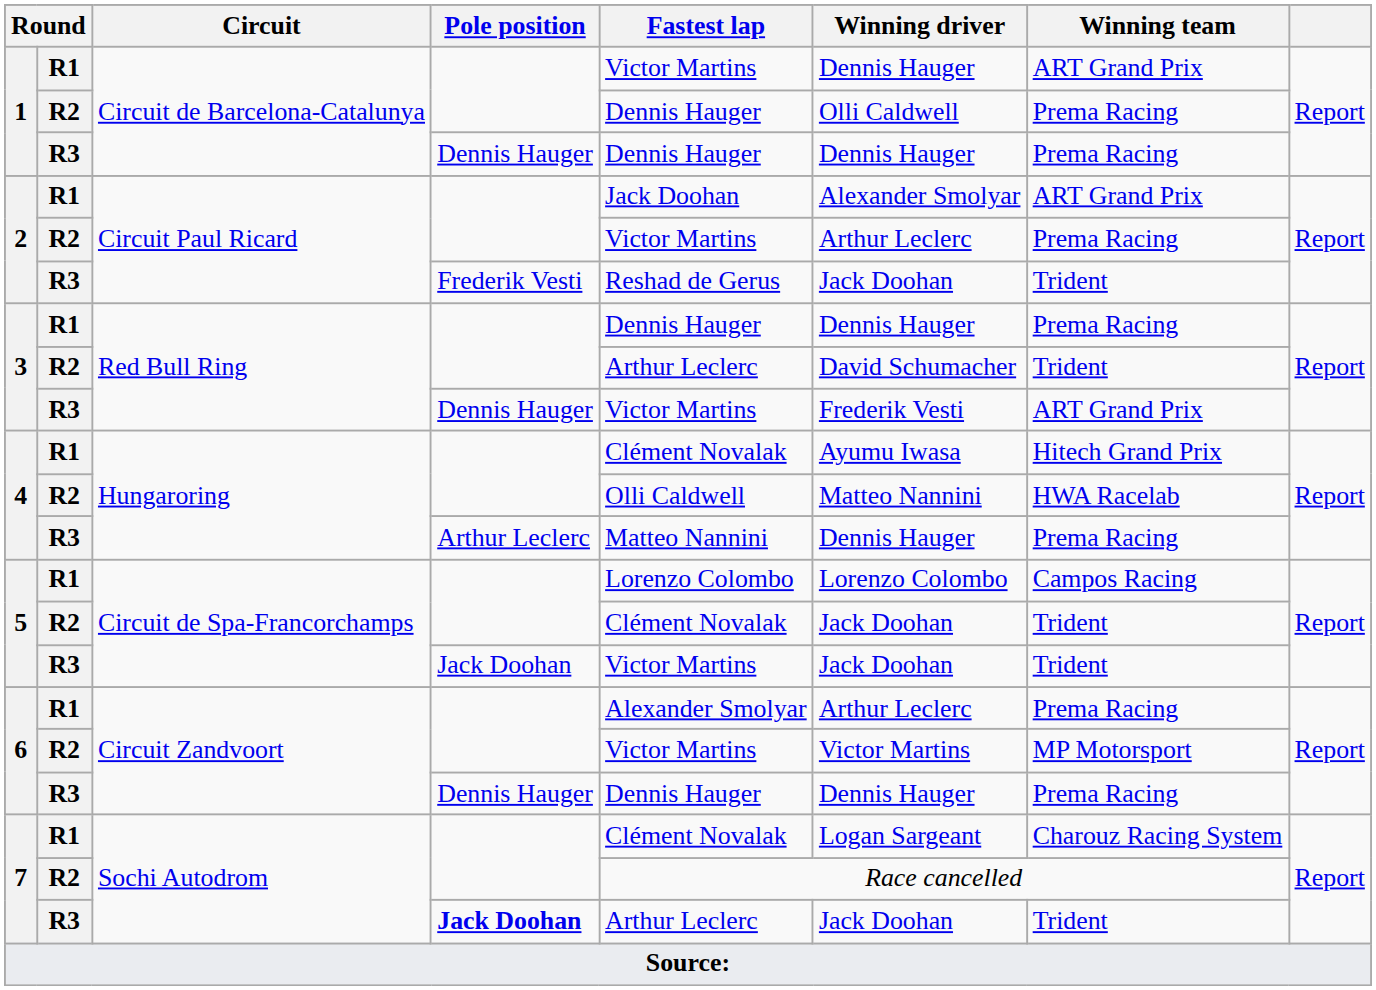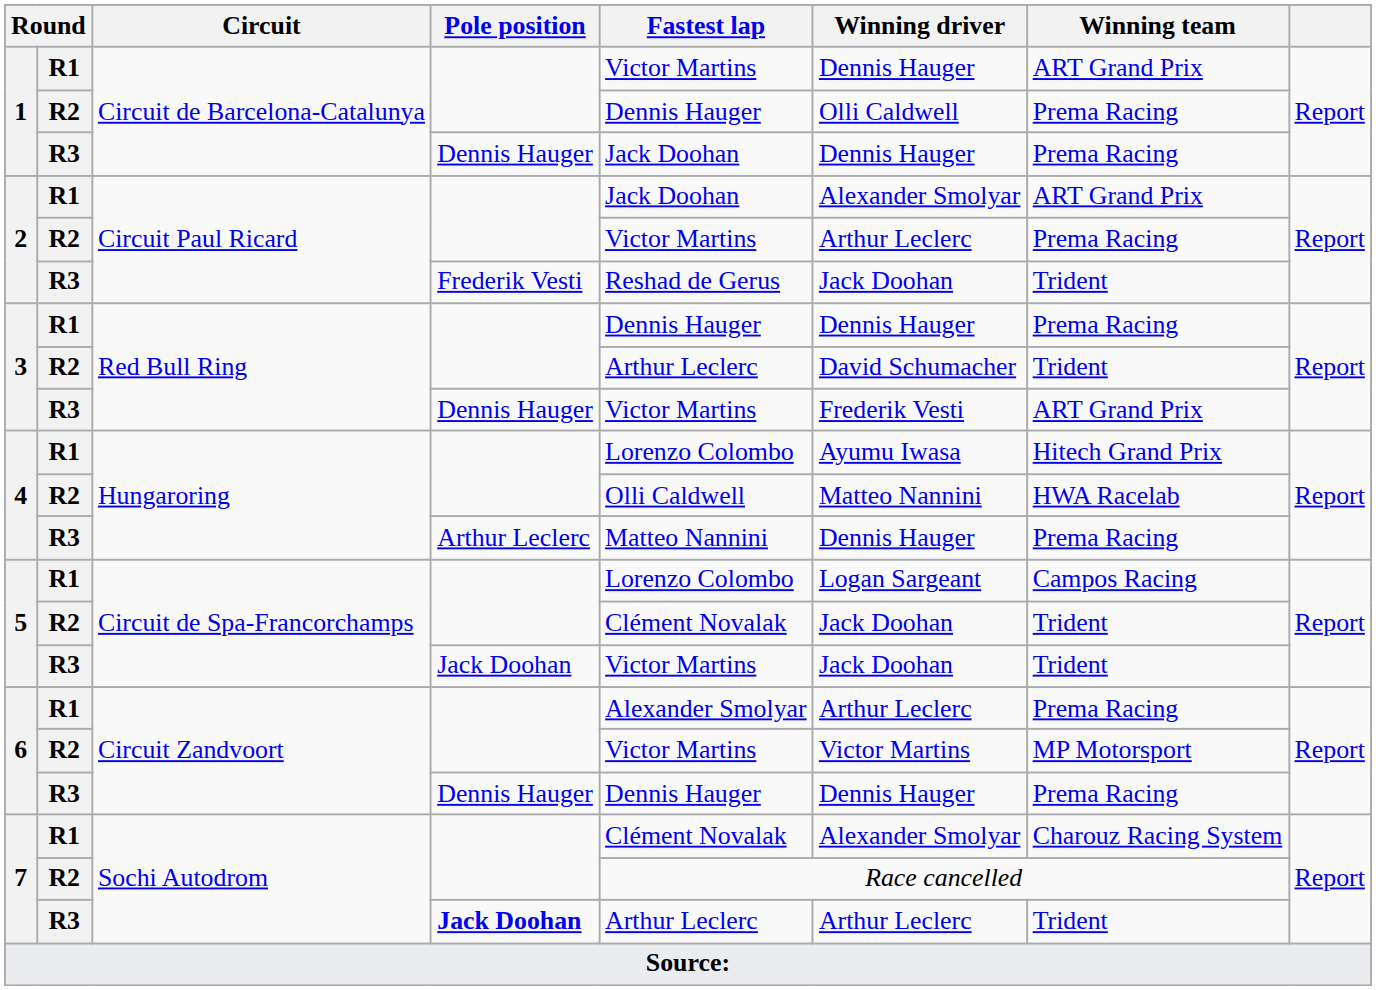1 / R3 | Fastest lap: Dennis Hauger -> Jack Doohan
4 / R1 | Fastest lap: Clément Novalak -> Lorenzo Colombo
5 / R1 | Winning driver: Lorenzo Colombo -> Logan Sargeant
7 / R1 | Winning driver: Logan Sargeant -> Alexander Smolyar
7 / R3 | Winning driver: Jack Doohan -> Arthur Leclerc
